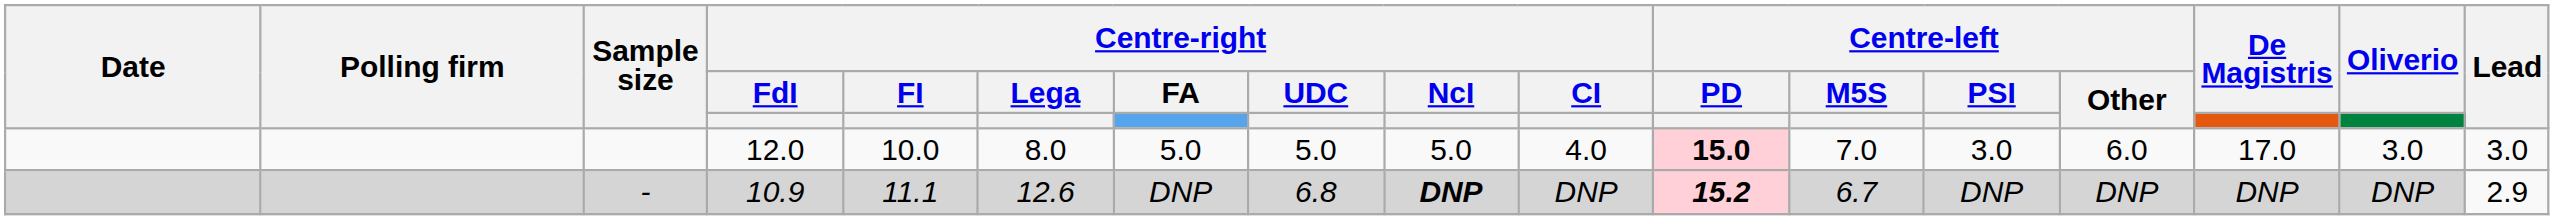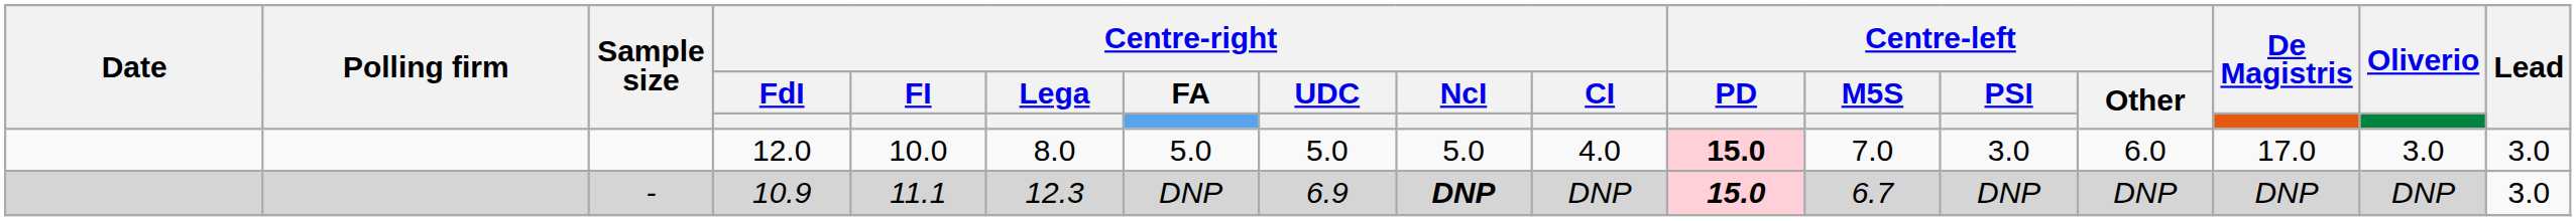- | Centre-right / Lega: 12.6 -> 12.3
- | Centre-right / UDC: 6.8 -> 6.9
- | Centre-left / PD: 15.2 -> 15.0
- | Lead: 2.9 -> 3.0
